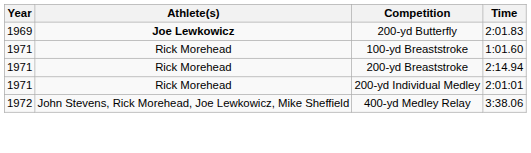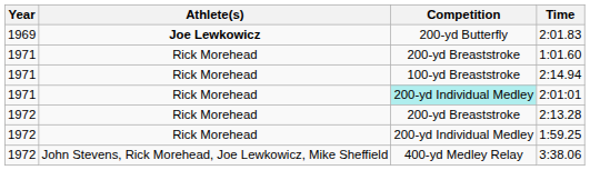1:01.60 | Competition: 100-yd Breaststroke -> 200-yd Breaststroke
2:14.94 | Competition: 200-yd Breaststroke -> 100-yd Breaststroke
2:01:01 | Competition: no background -> paleturquoise background
+ row: 1972 | Rick Morehead | 200-yd Breaststroke | 2:13.28
+ row: 1972 | Rick Morehead | 200-yd Individual Medley | 1:59.25
